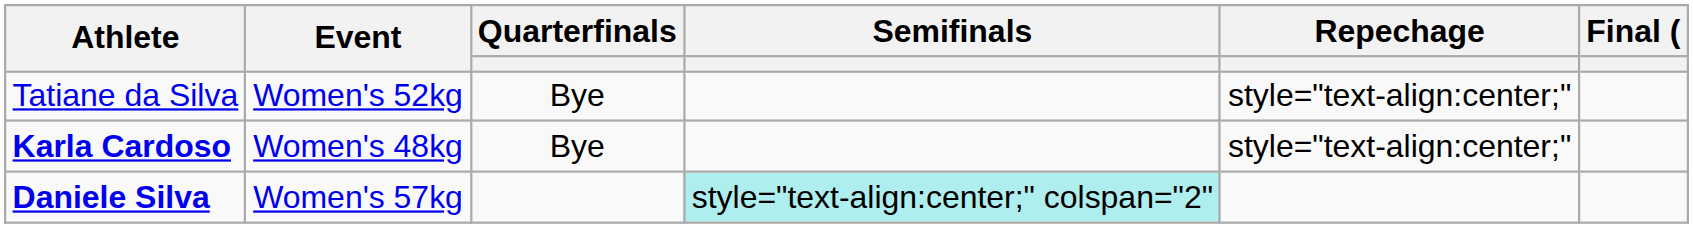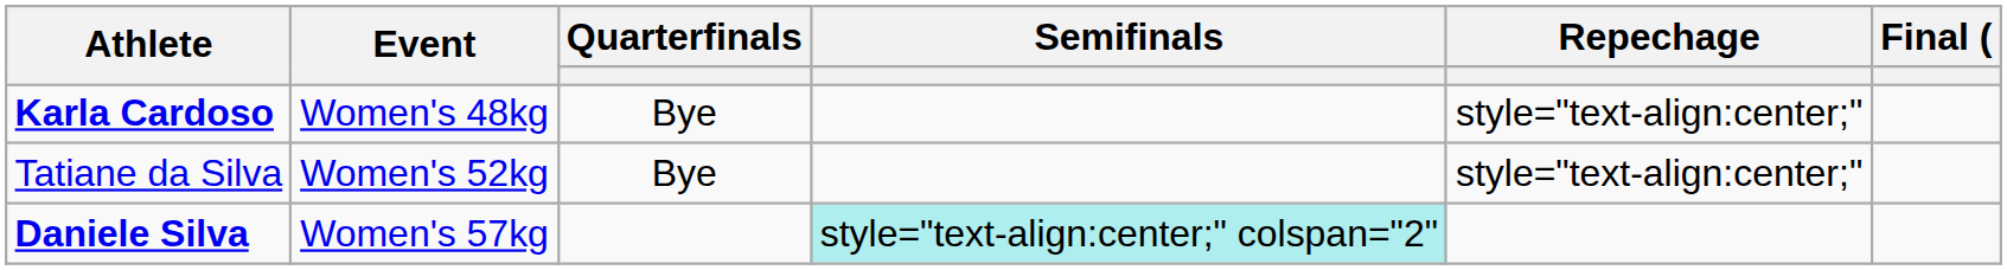rows swapped: Karla Cardoso <-> Tatiane da Silva
